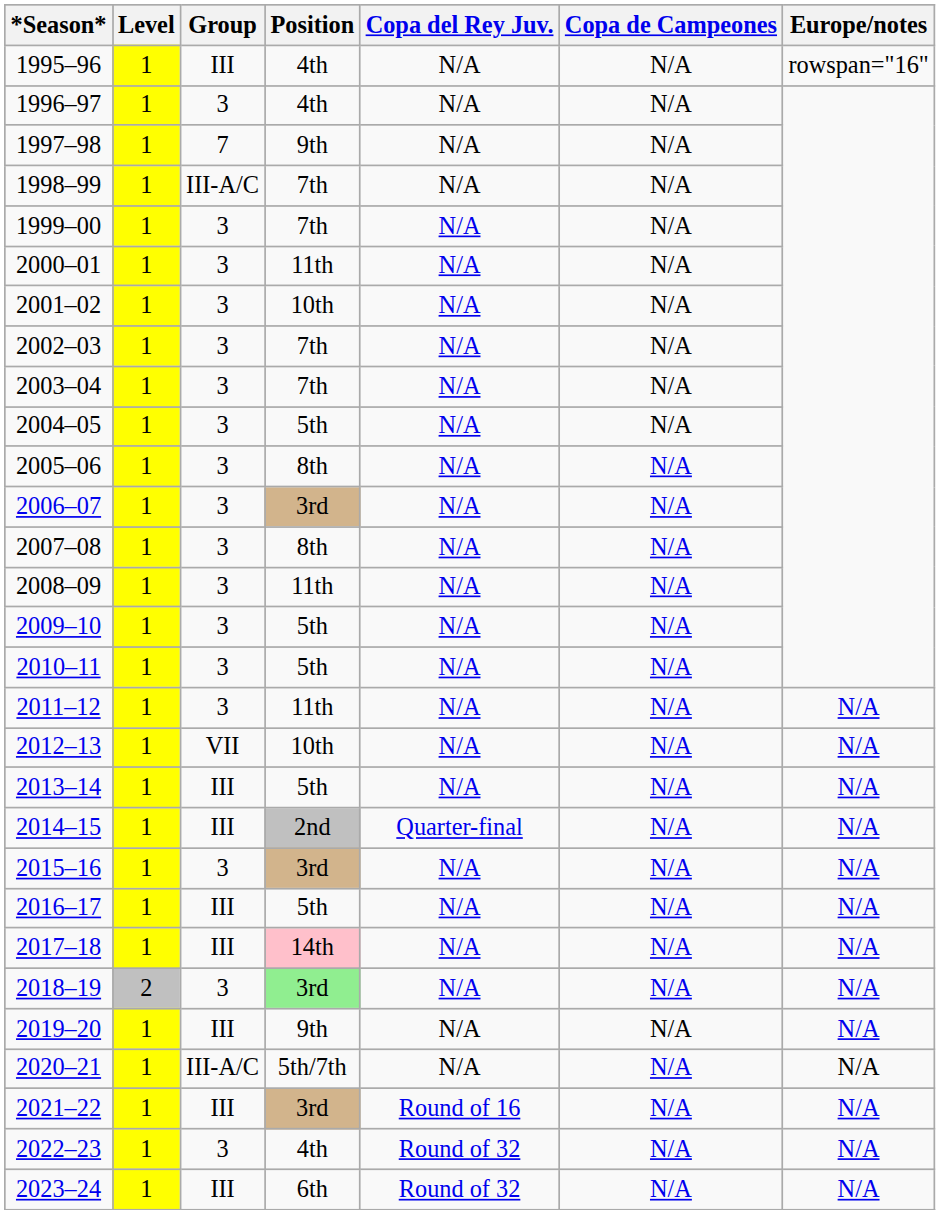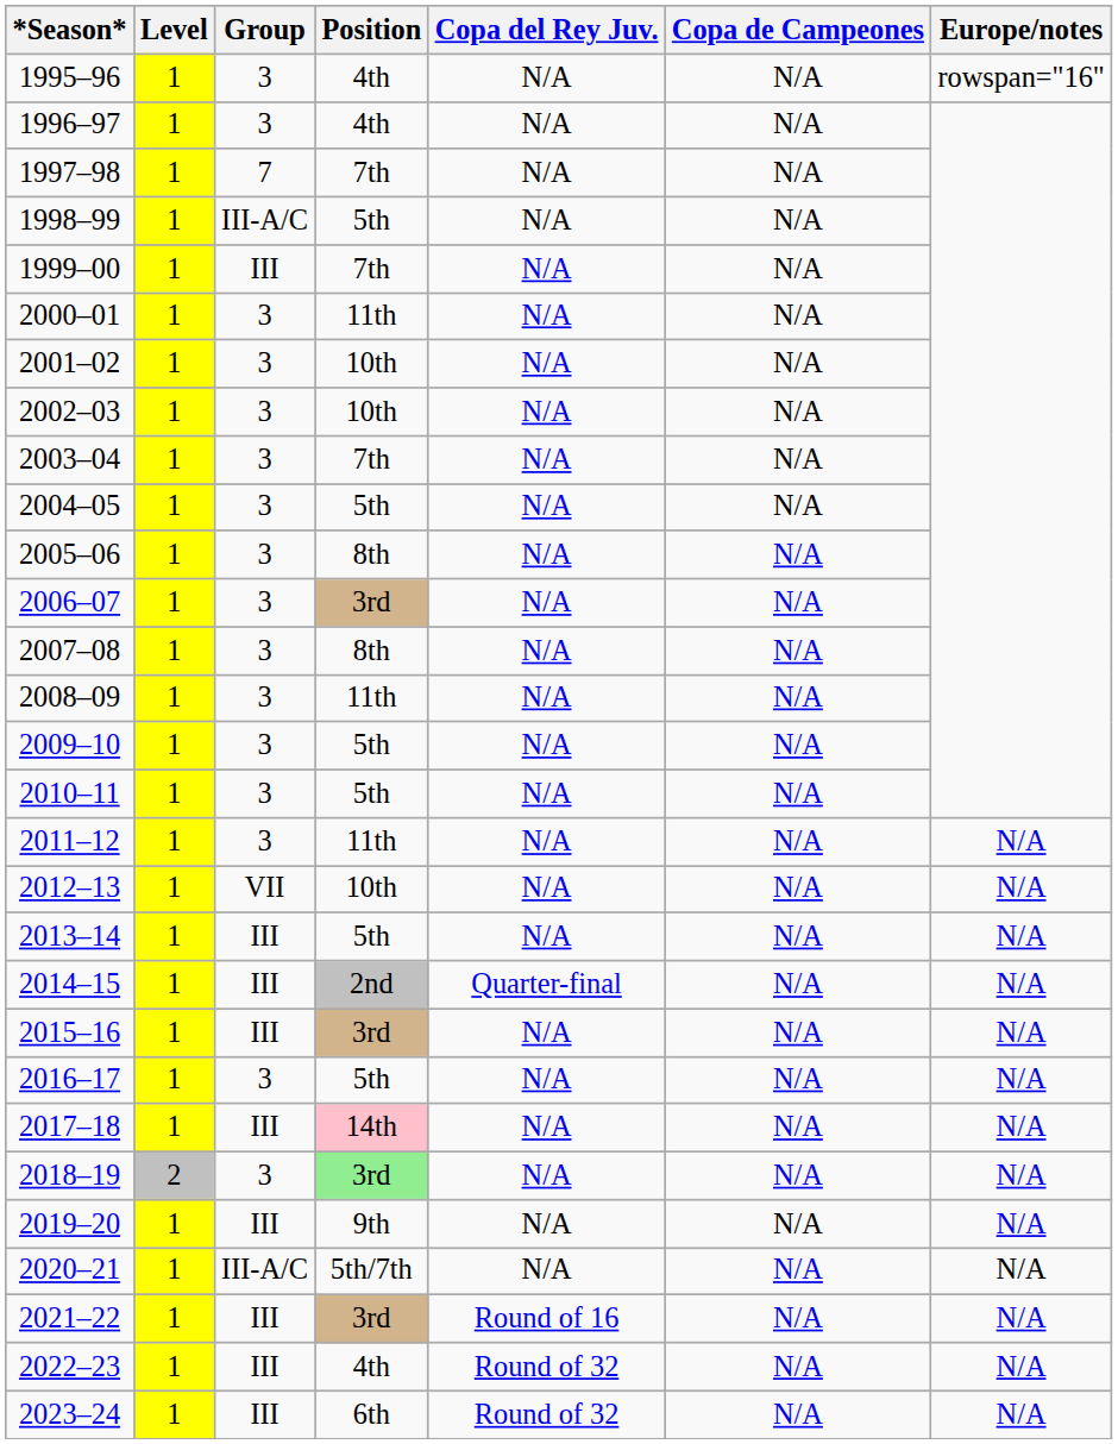1995–96 | Group: III -> 3
1997–98 | Position: 9th -> 7th
1998–99 | Position: 7th -> 5th
1999–00 | Group: 3 -> III
2002–03 | Position: 7th -> 10th
2015–16 | Group: 3 -> III
2016–17 | Group: III -> 3
2022–23 | Group: 3 -> III
